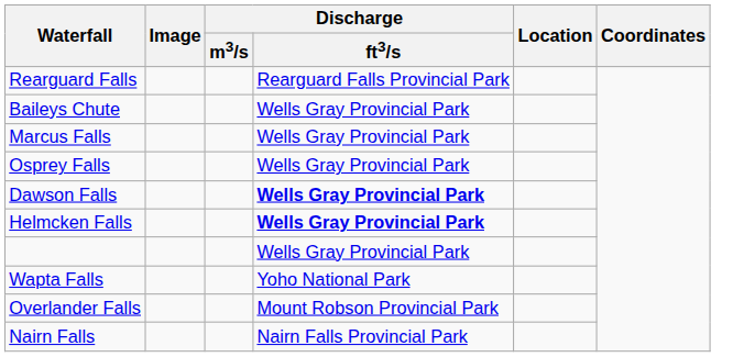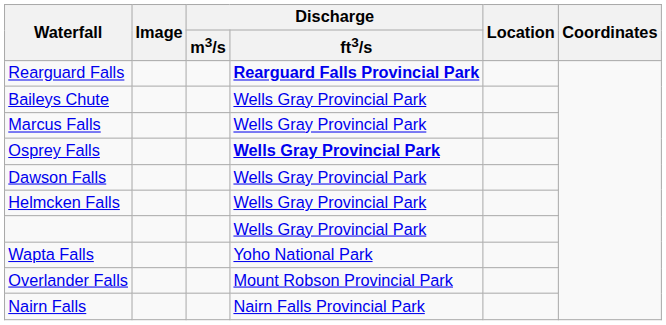Rearguard Falls | Discharge / ft3/s: normal -> bold
Osprey Falls | Discharge / ft3/s: normal -> bold
Dawson Falls | Discharge / ft3/s: bold -> normal
Helmcken Falls | Discharge / ft3/s: bold -> normal
